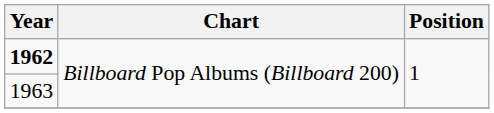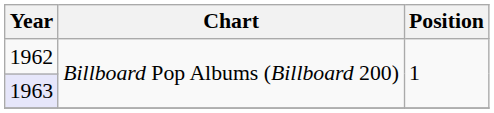1962 | Year: bold -> normal
1963 | Year: no background -> lavender background
